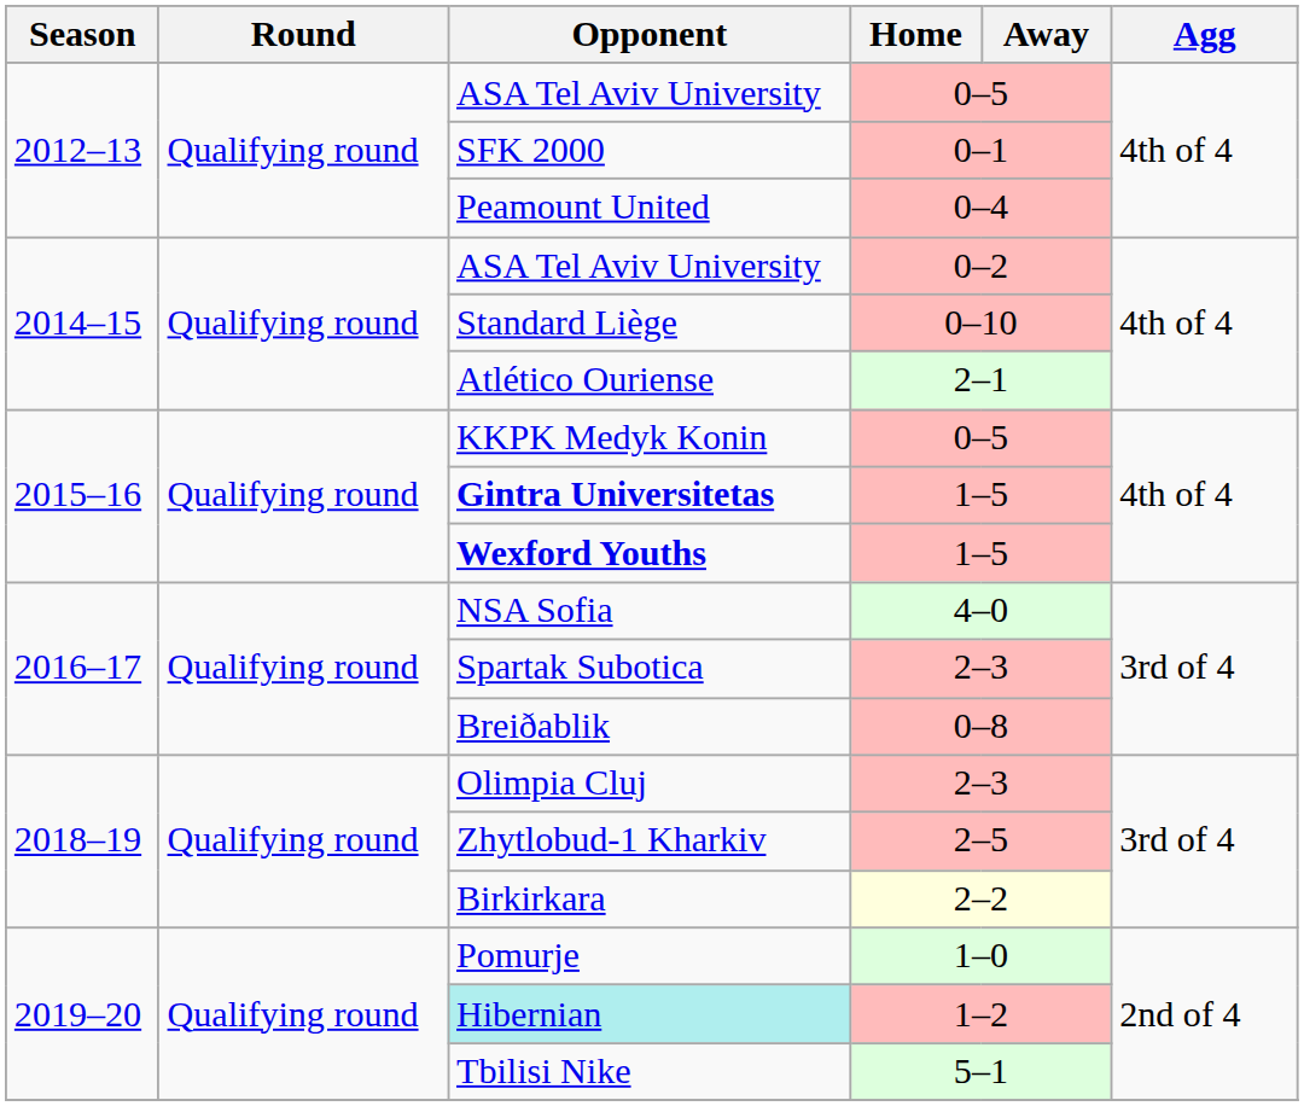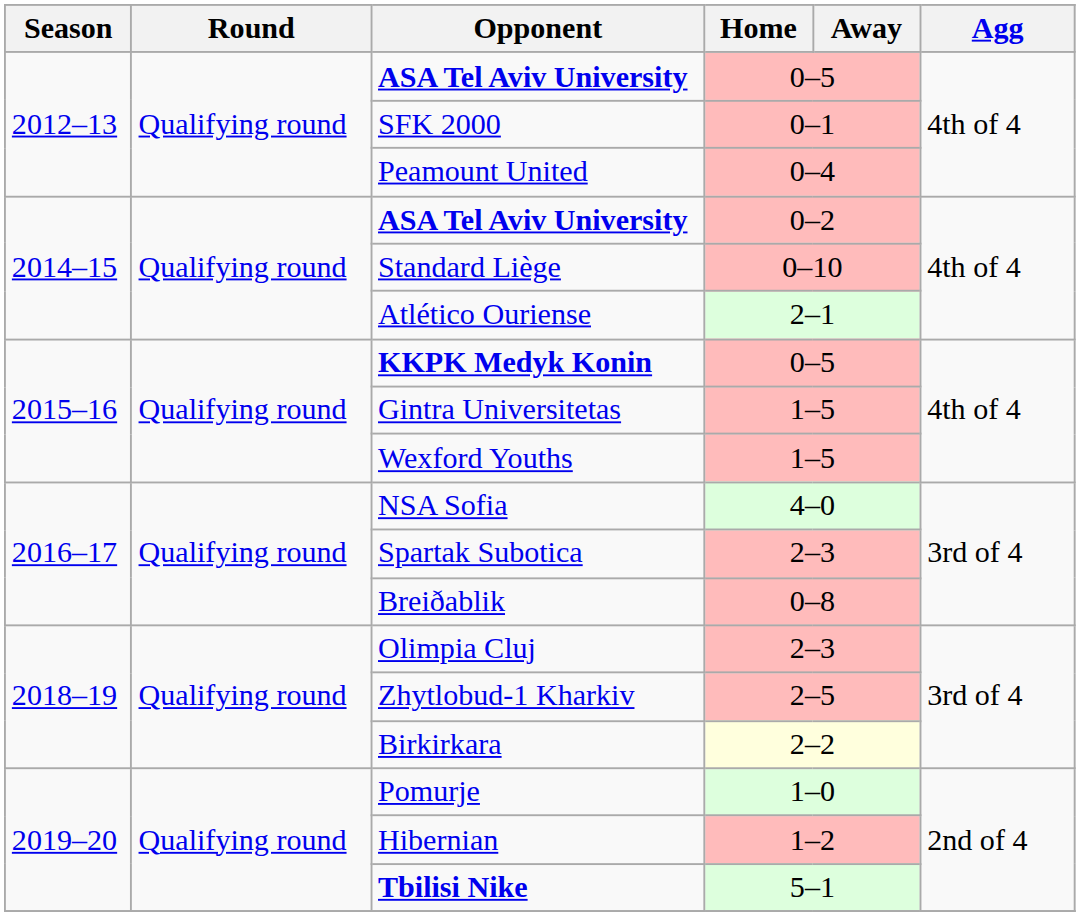ASA Tel Aviv University / 0–5 | Opponent: normal -> bold
ASA Tel Aviv University / 0–2 | Opponent: normal -> bold
KKPK Medyk Konin | Opponent: normal -> bold
Gintra Universitetas | Opponent: bold -> normal
Wexford Youths | Opponent: bold -> normal
Hibernian | Opponent: paleturquoise background -> no background
Tbilisi Nike | Opponent: normal -> bold
